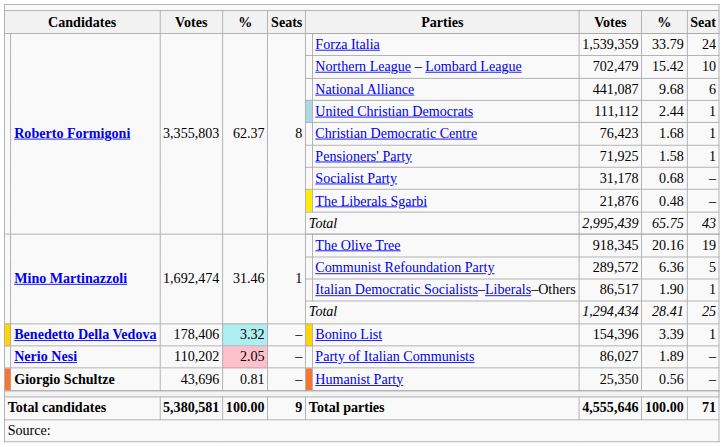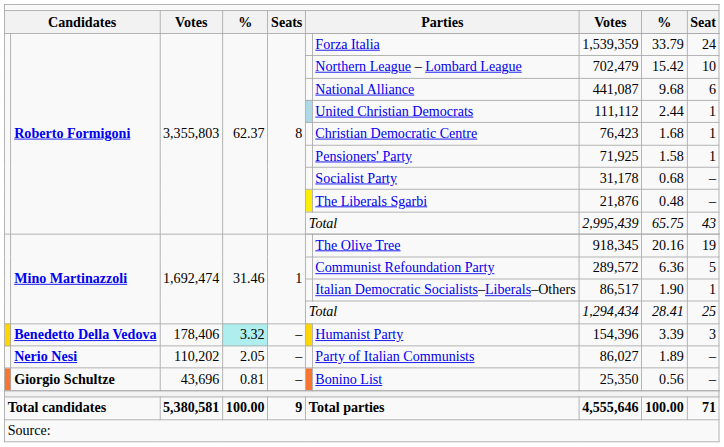Benedetto Della Vedova | column 7: Bonino List -> Humanist Party
Benedetto Della Vedova | column 10: 1 -> 3
Nerio Nesi | column 4: pink background -> no background
Giorgio Schultze | column 7: Humanist Party -> Bonino List
